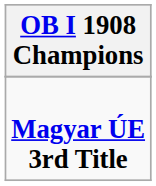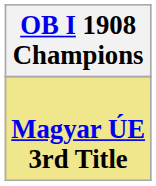row 2 | column 1: no background -> khaki background
